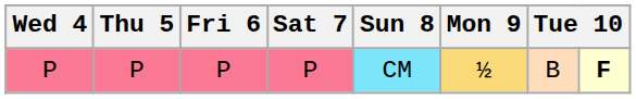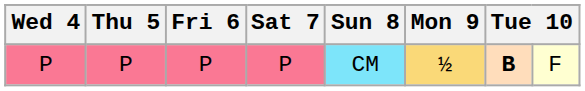row 2 | column 7: normal -> bold
row 2 | column 8: bold -> normal
